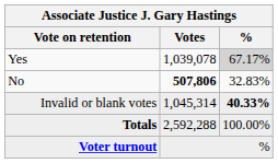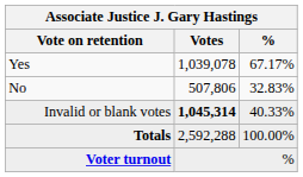Yes | %: lightgrey background -> no background
No | Votes: bold -> normal
Invalid or blank votes | Votes: normal -> bold
Invalid or blank votes | %: bold -> normal
